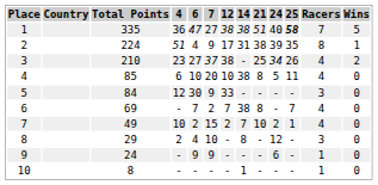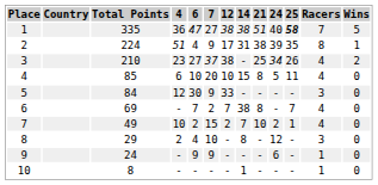row 5 | 14: 38 -> 15
